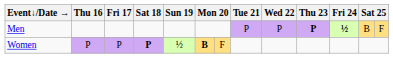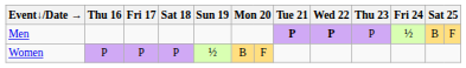Men | Tue 21: normal -> bold
Men | Wed 22: normal -> bold
Men | Thu 23: bold -> normal
Men | Fri 24: bold -> normal
Women | Sat 18: bold -> normal
Women | column 6: bold -> normal
